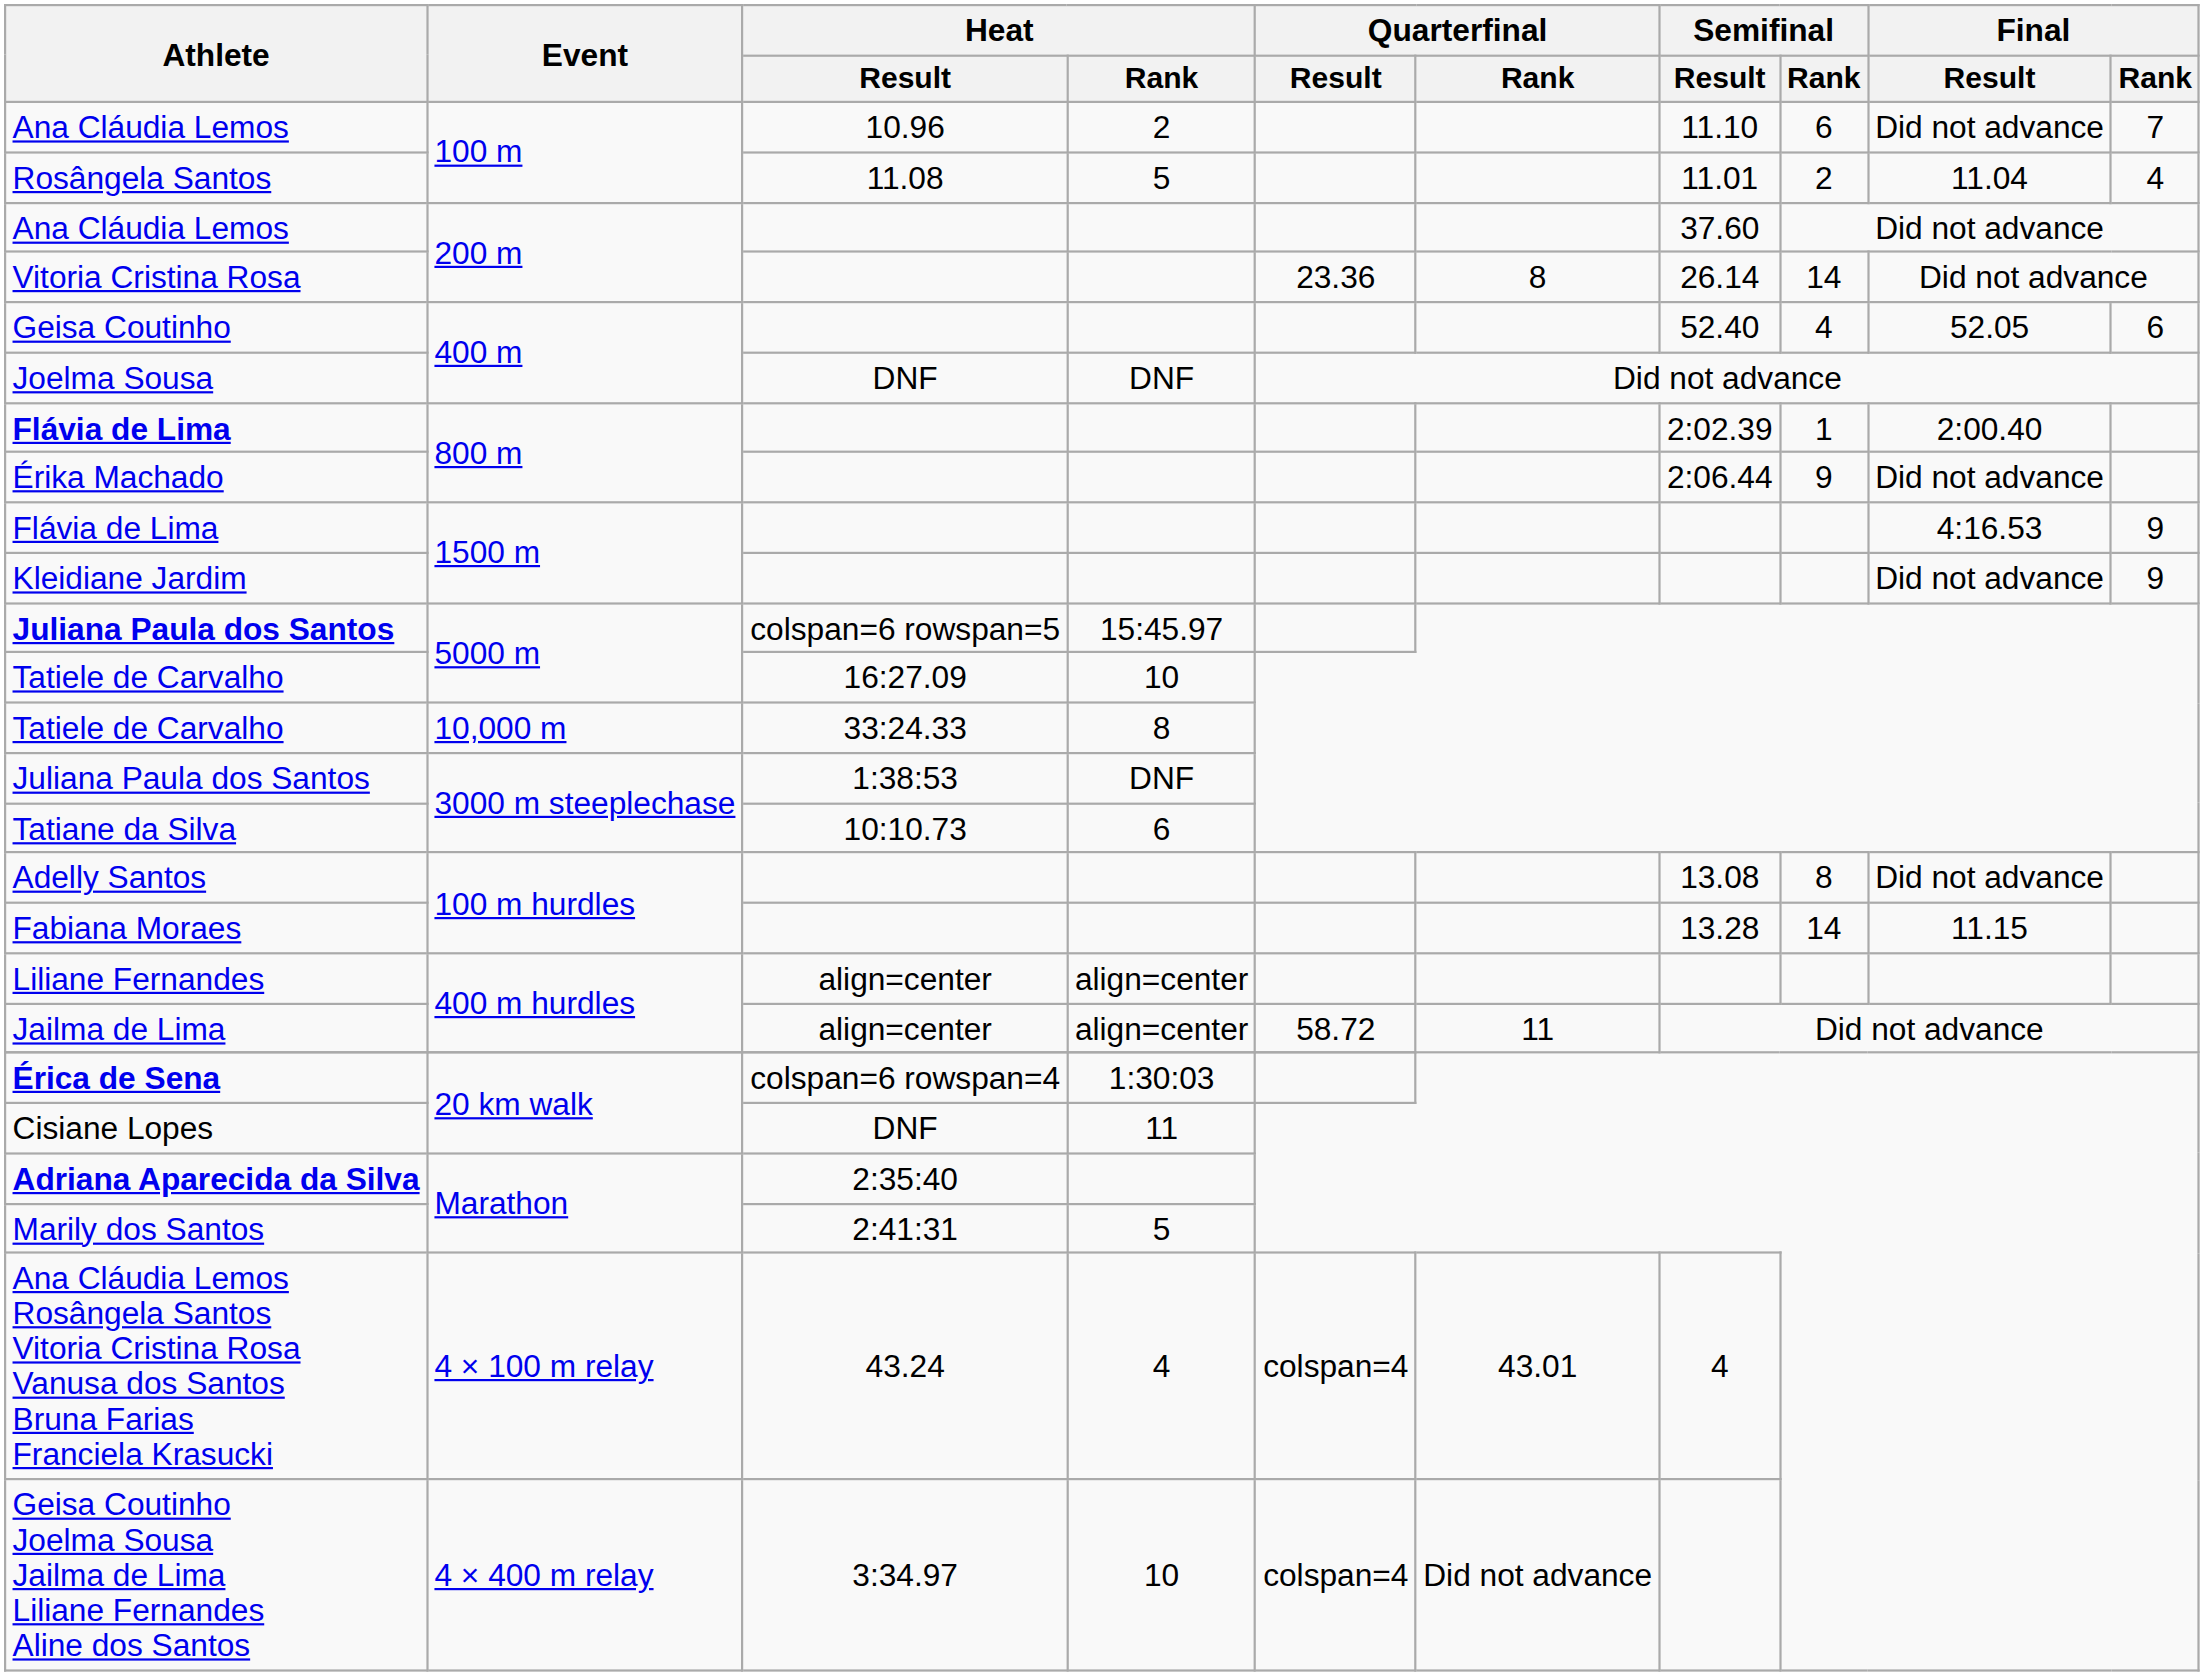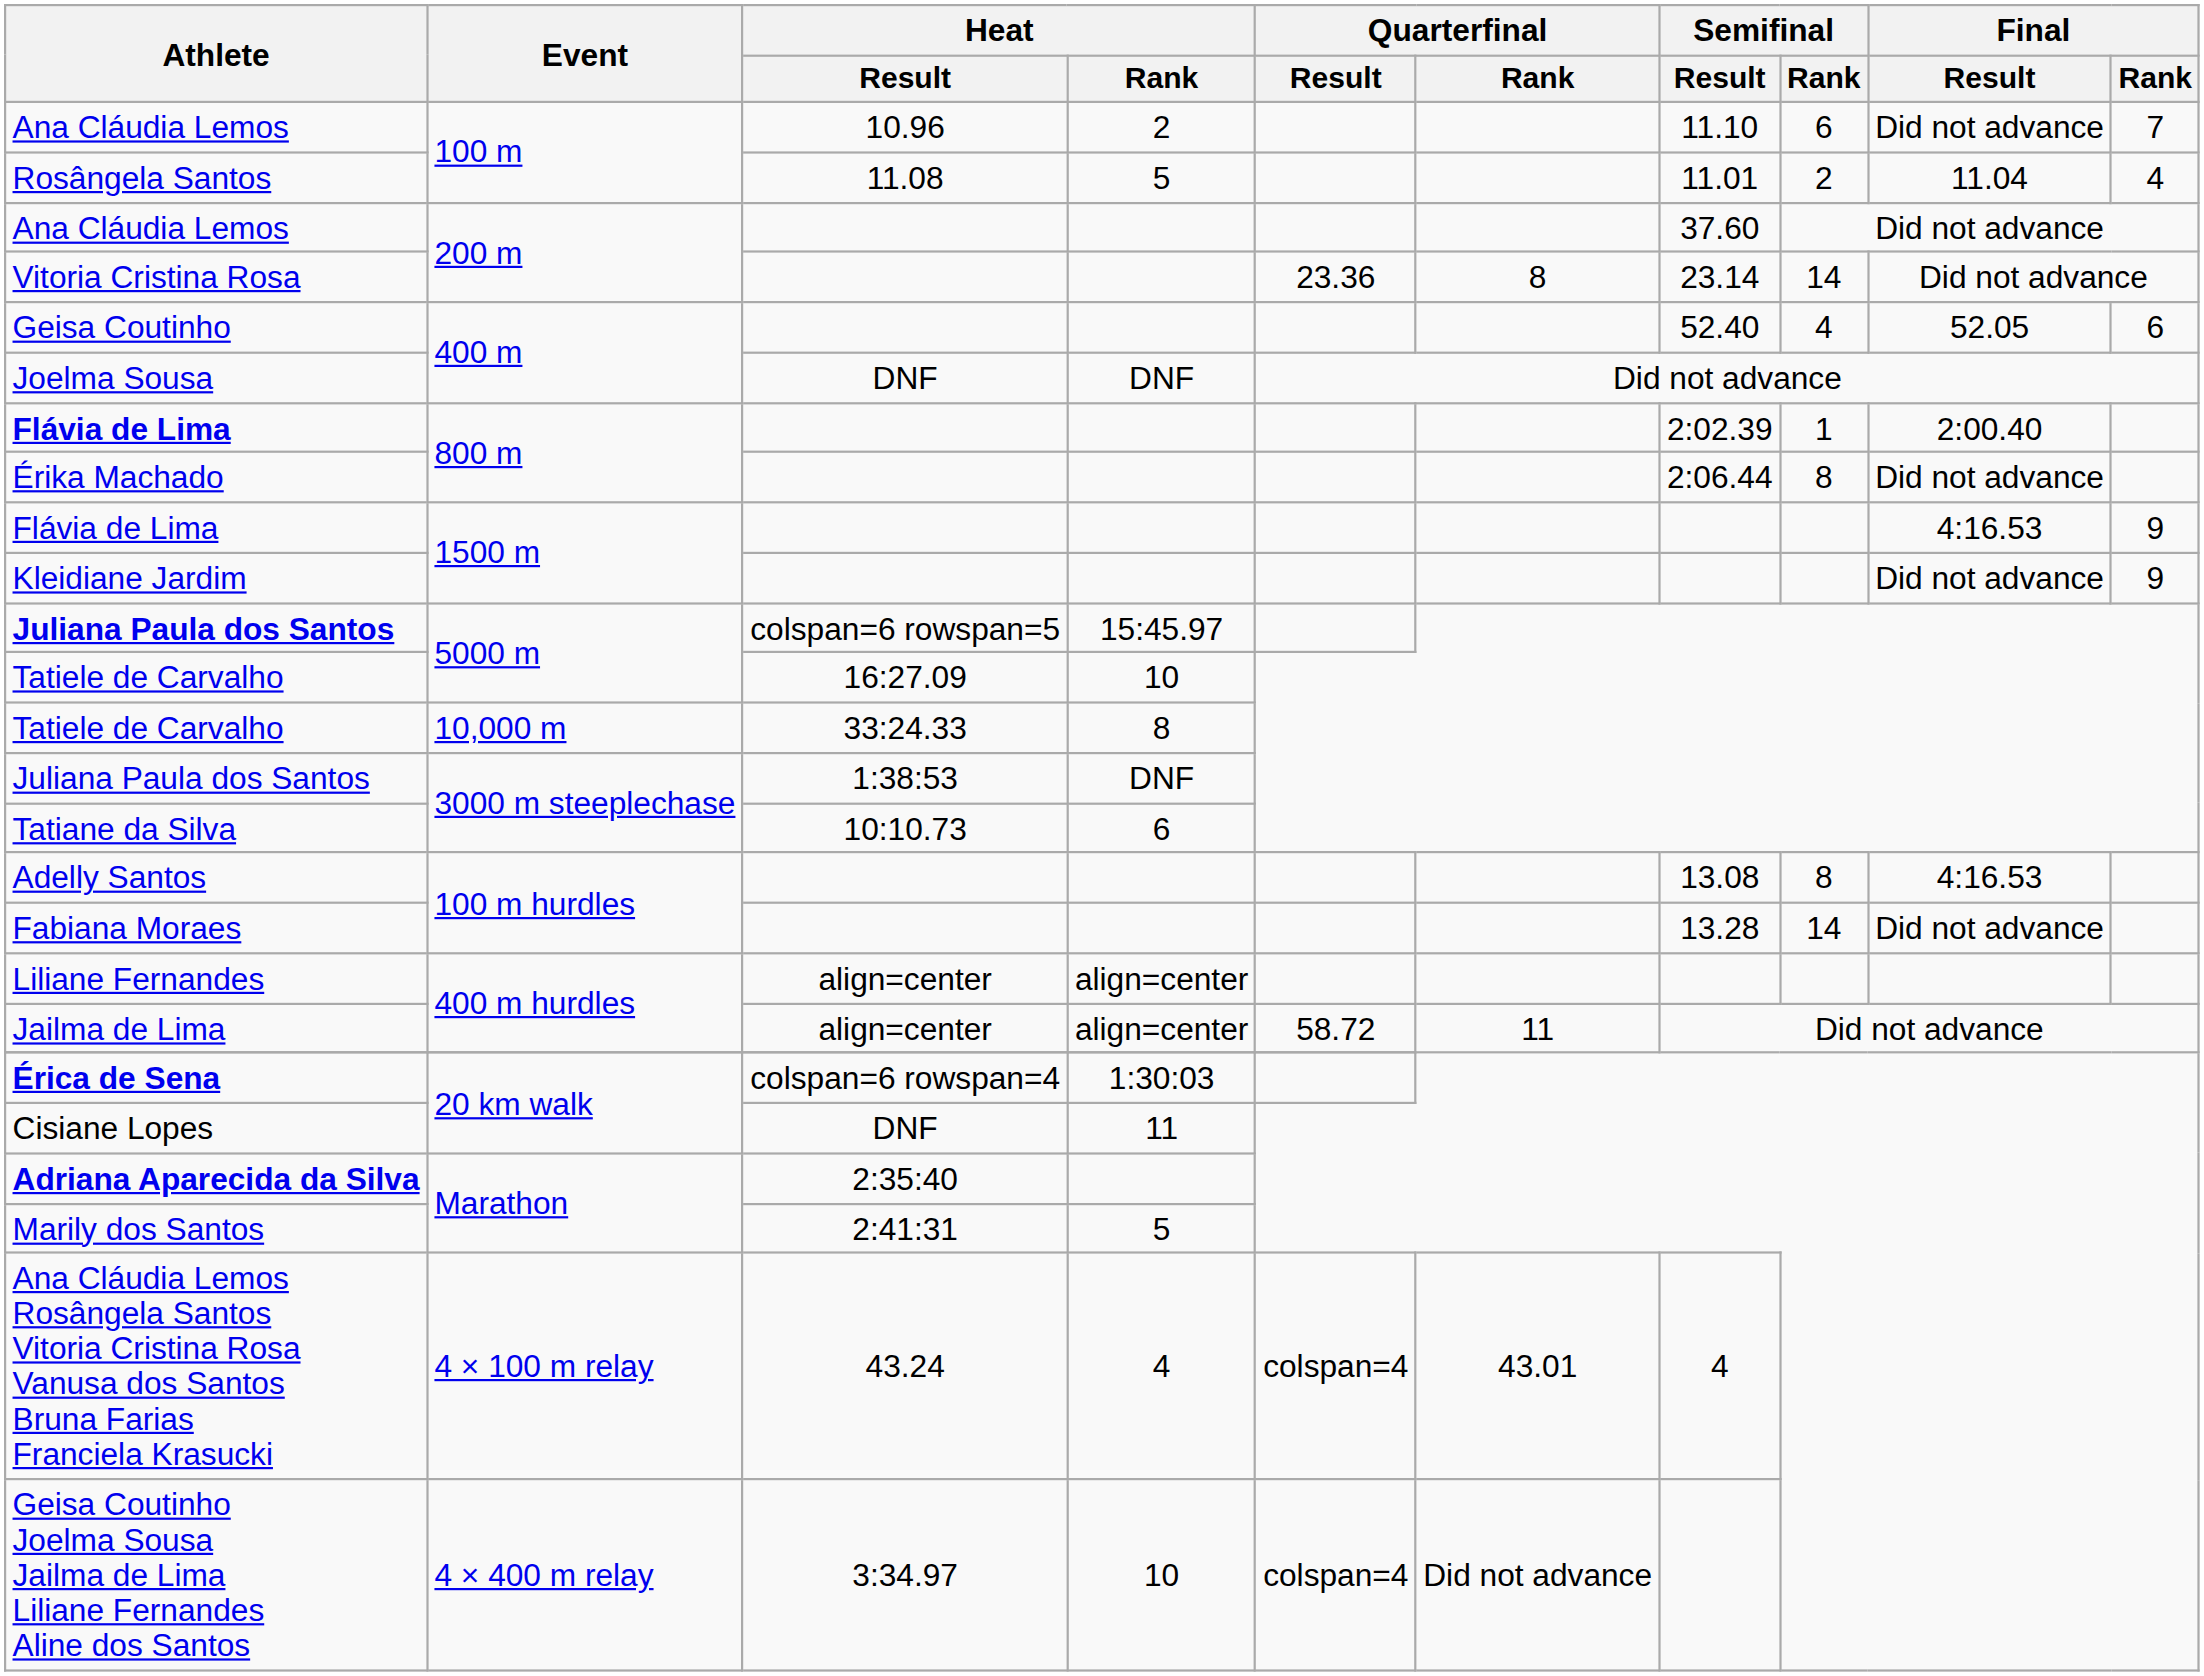Vitoria Cristina Rosa | Semifinal / Result: 26.14 -> 23.14
Érika Machado | Semifinal / Rank: 9 -> 8
Adelly Santos | Final / Result: Did not advance -> 4:16.53
Fabiana Moraes | Final / Result: 11.15 -> Did not advance
